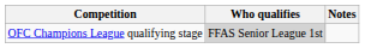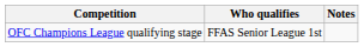OFC Champions League qualifying stage | Who qualifies: lightgrey background -> no background
